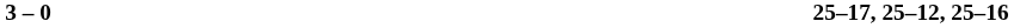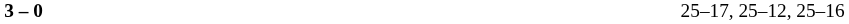row 1 | column 2: bold -> normal
